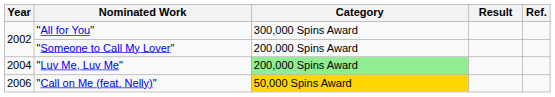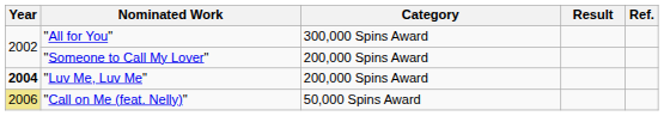"Luv Me, Luv Me" | Year: normal -> bold
"Luv Me, Luv Me" | Category: lightgreen background -> no background
"Call on Me (feat. Nelly)" | Year: no background -> khaki background
"Call on Me (feat. Nelly)" | Category: gold background -> no background
